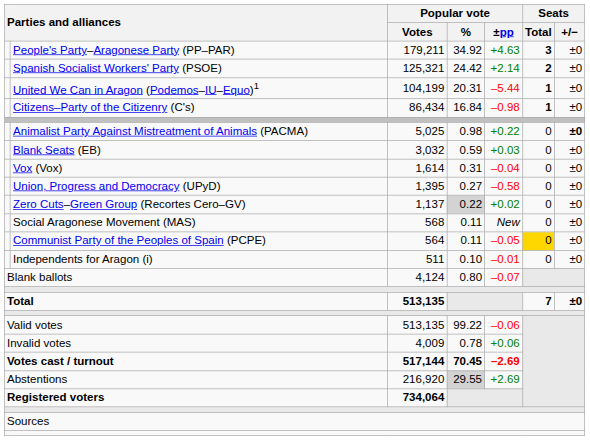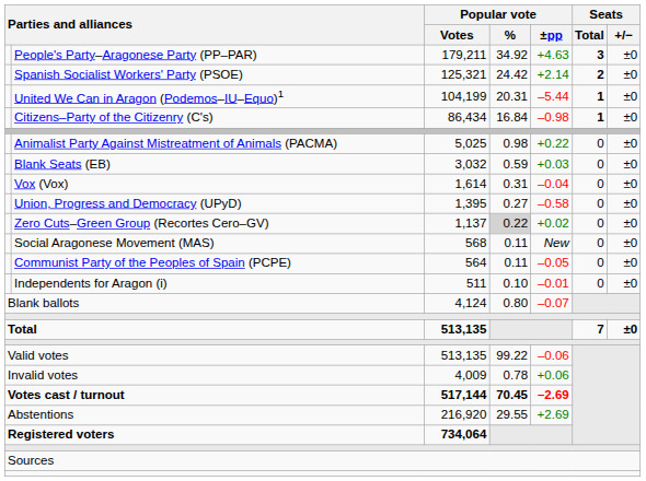Animalist Party Against Mistreatment of Animals (PACMA) | Seats / +/−: bold -> normal
Communist Party of the Peoples of Spain (PCPE) | Seats / Total: gold background -> no background
Abstentions | Popular vote / %: lightgrey background -> no background
